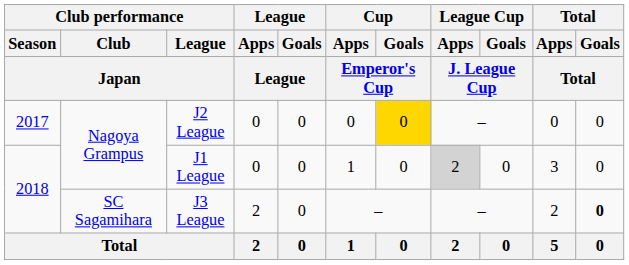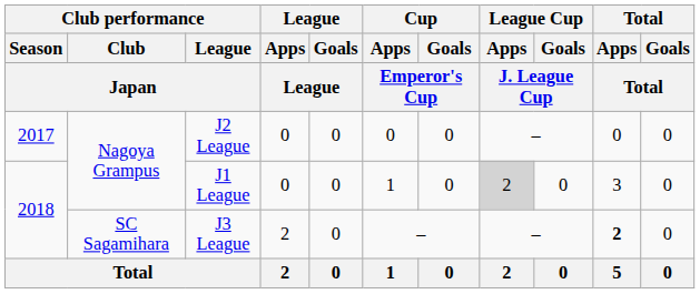J2 League | Cup / Goals / Emperor's Cup: gold background -> no background
J3 League | Total / Apps / Total: normal -> bold
J3 League | Total / Goals / Total: bold -> normal
